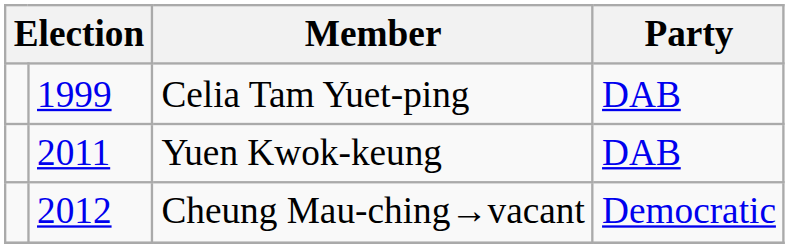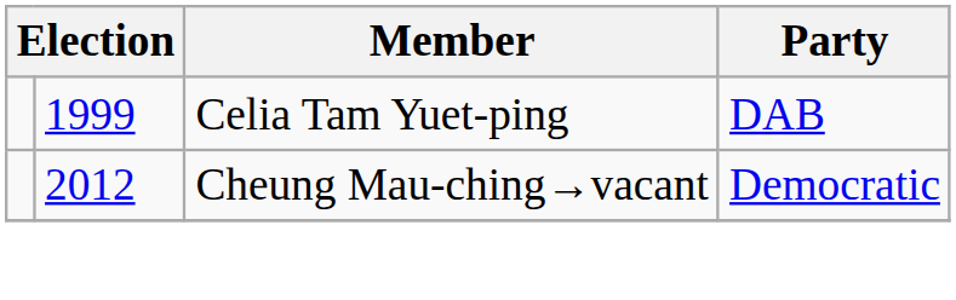- row: 2011 | Yuen Kwok-keung | DAB
